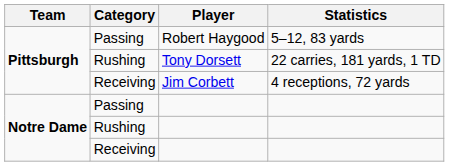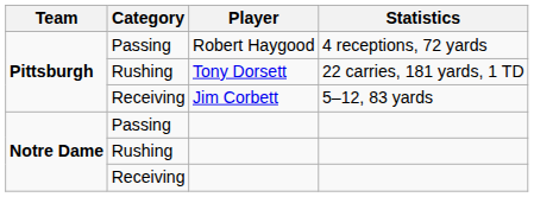Robert Haygood | Statistics: 5–12, 83 yards -> 4 receptions, 72 yards
Jim Corbett | Statistics: 4 receptions, 72 yards -> 5–12, 83 yards
